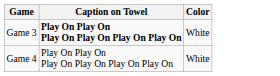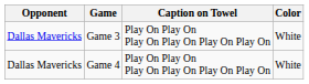+ column: Opponent | Dallas Mavericks | Dallas Mavericks
Game 3 | Caption on Towel: bold -> normal
